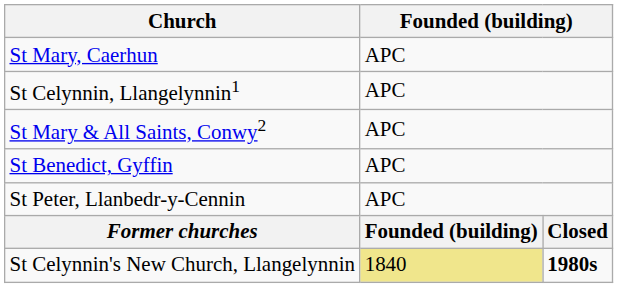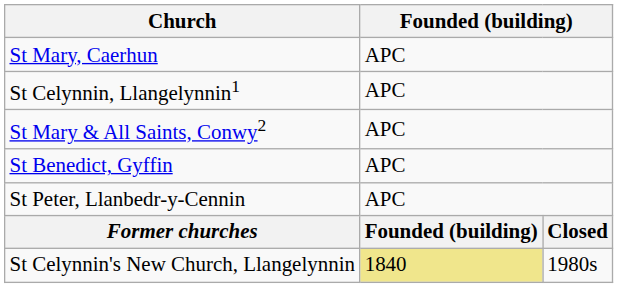St Celynnin's New Church, Llangelynnin | column 3: bold -> normal
